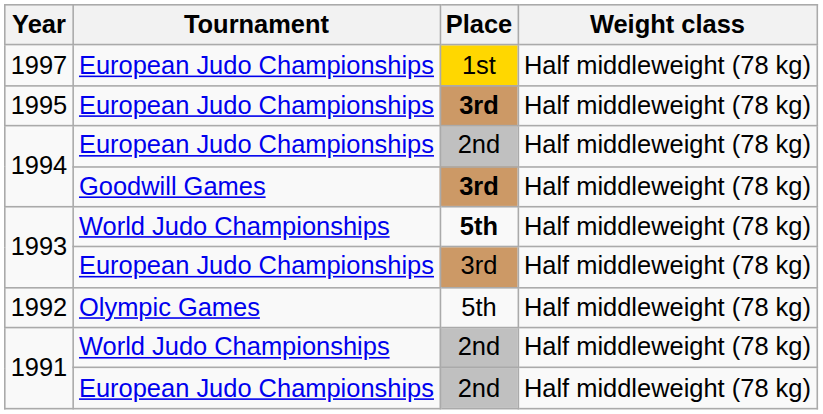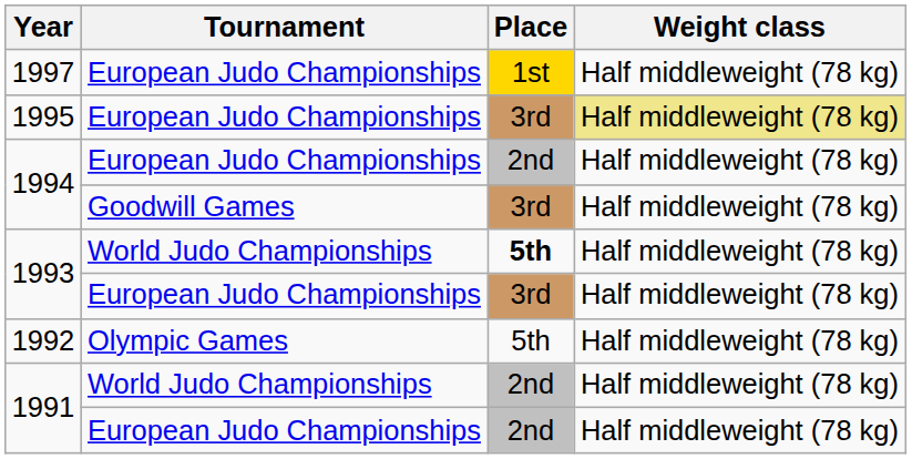1995 | Place: bold -> normal
1995 | Weight class: no background -> khaki background
1994 / Goodwill Games | Place: bold -> normal
